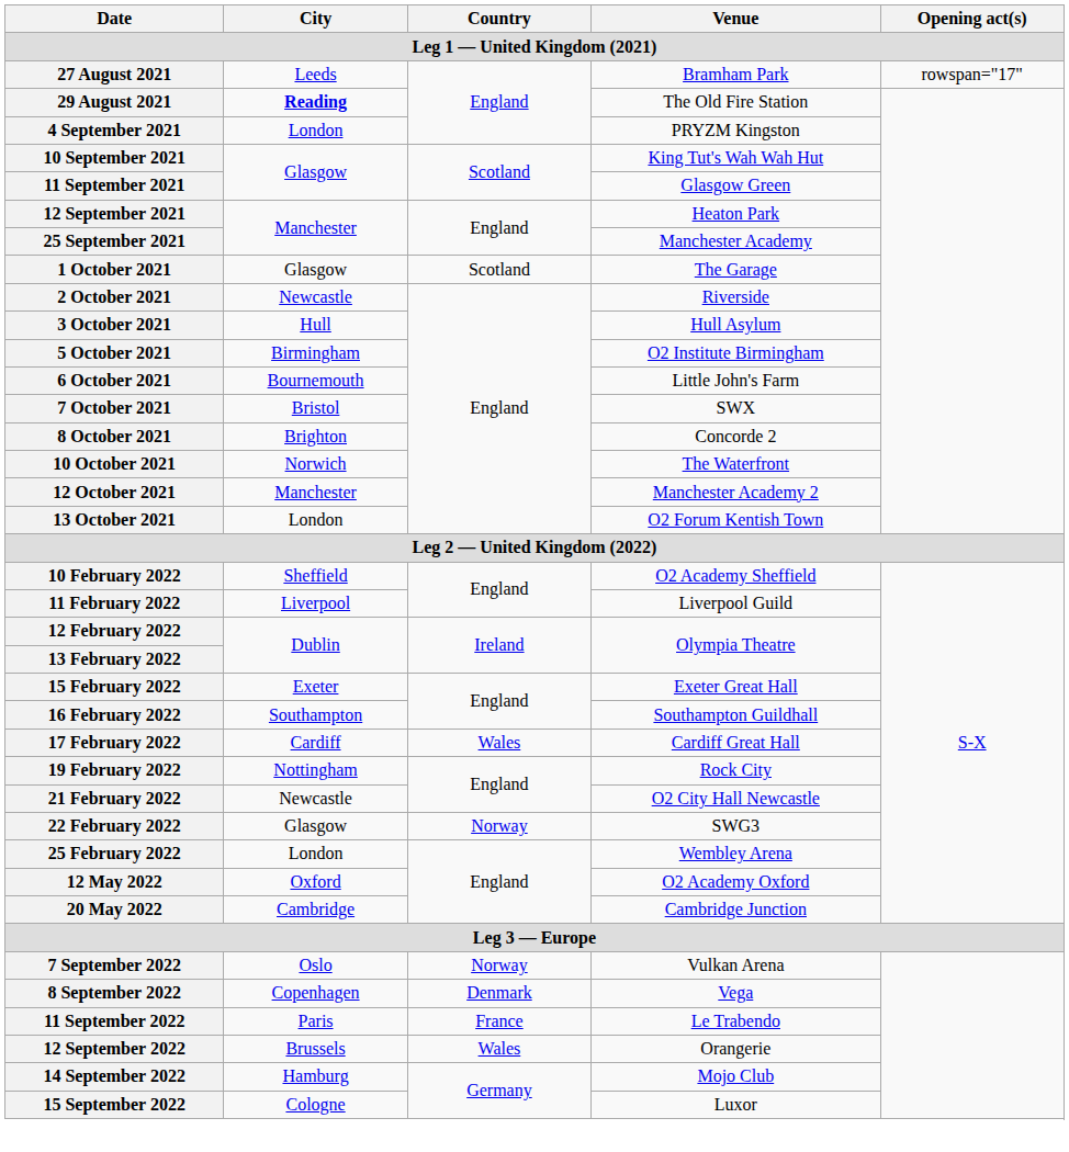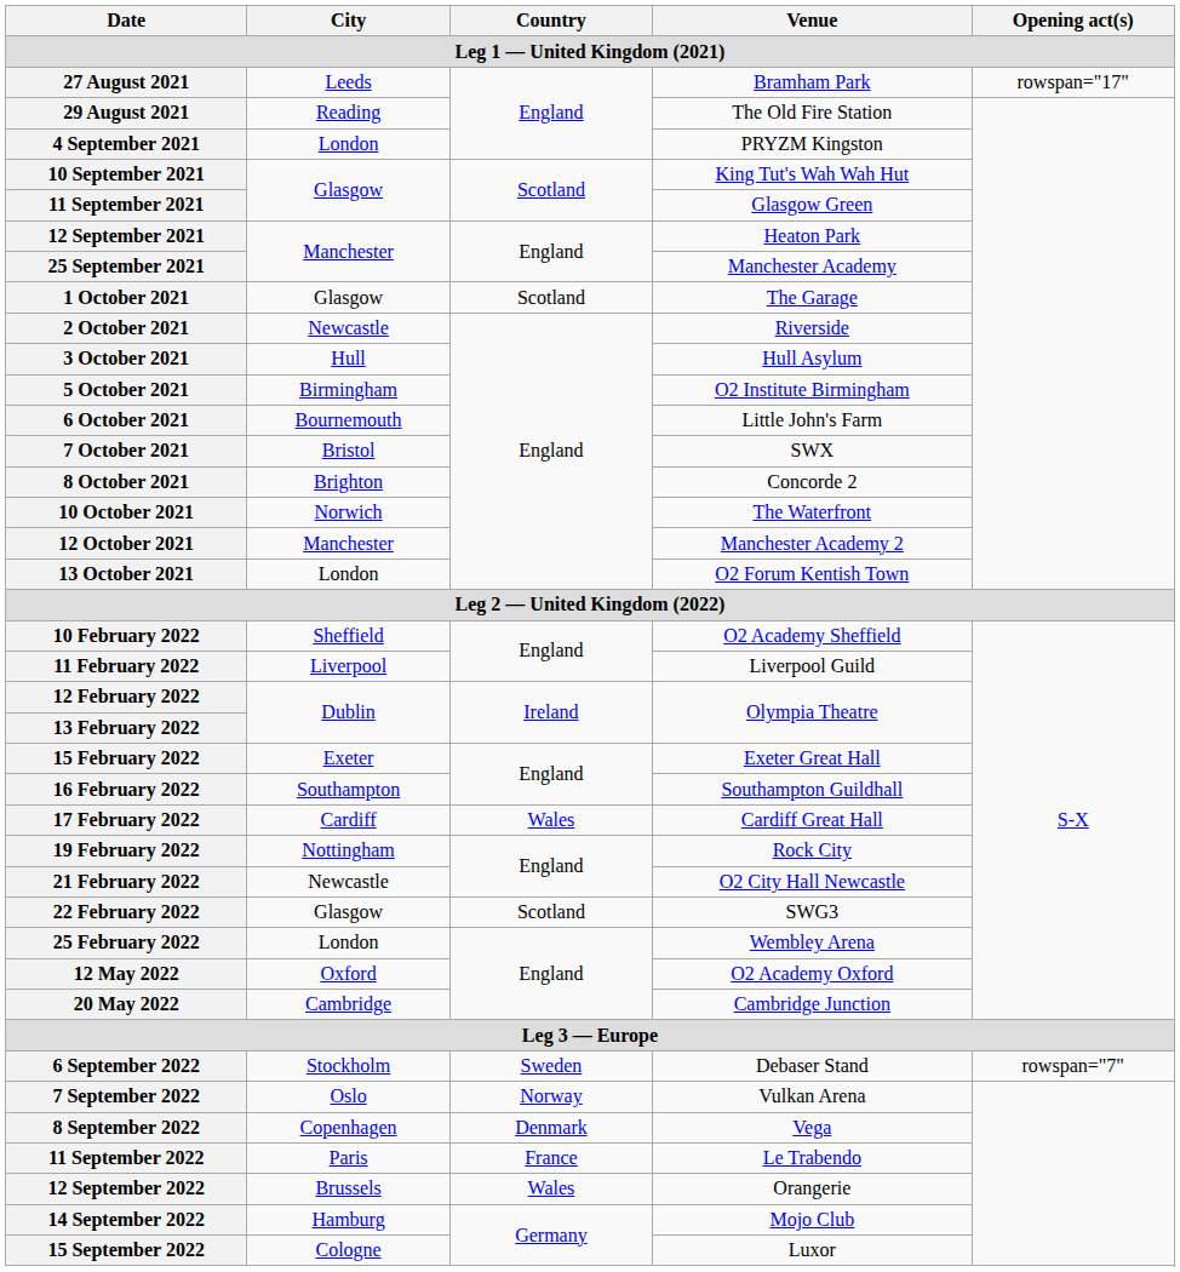29 August 2021 | City: bold -> normal
22 February 2022 | Country: Norway -> Scotland
+ row: 6 September 2022 | Stockholm | Sweden | Debaser Stand | rowspan="7"
